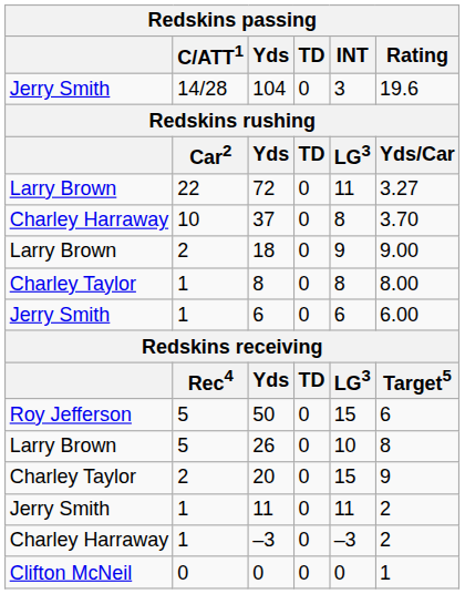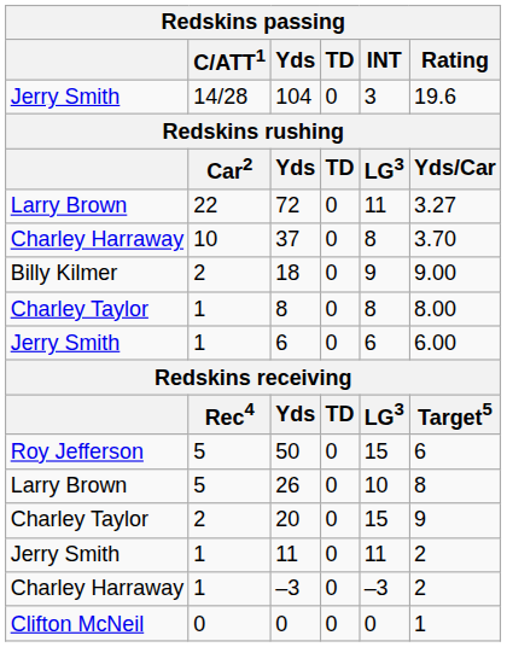18 | column 1: Larry Brown -> Billy Kilmer
